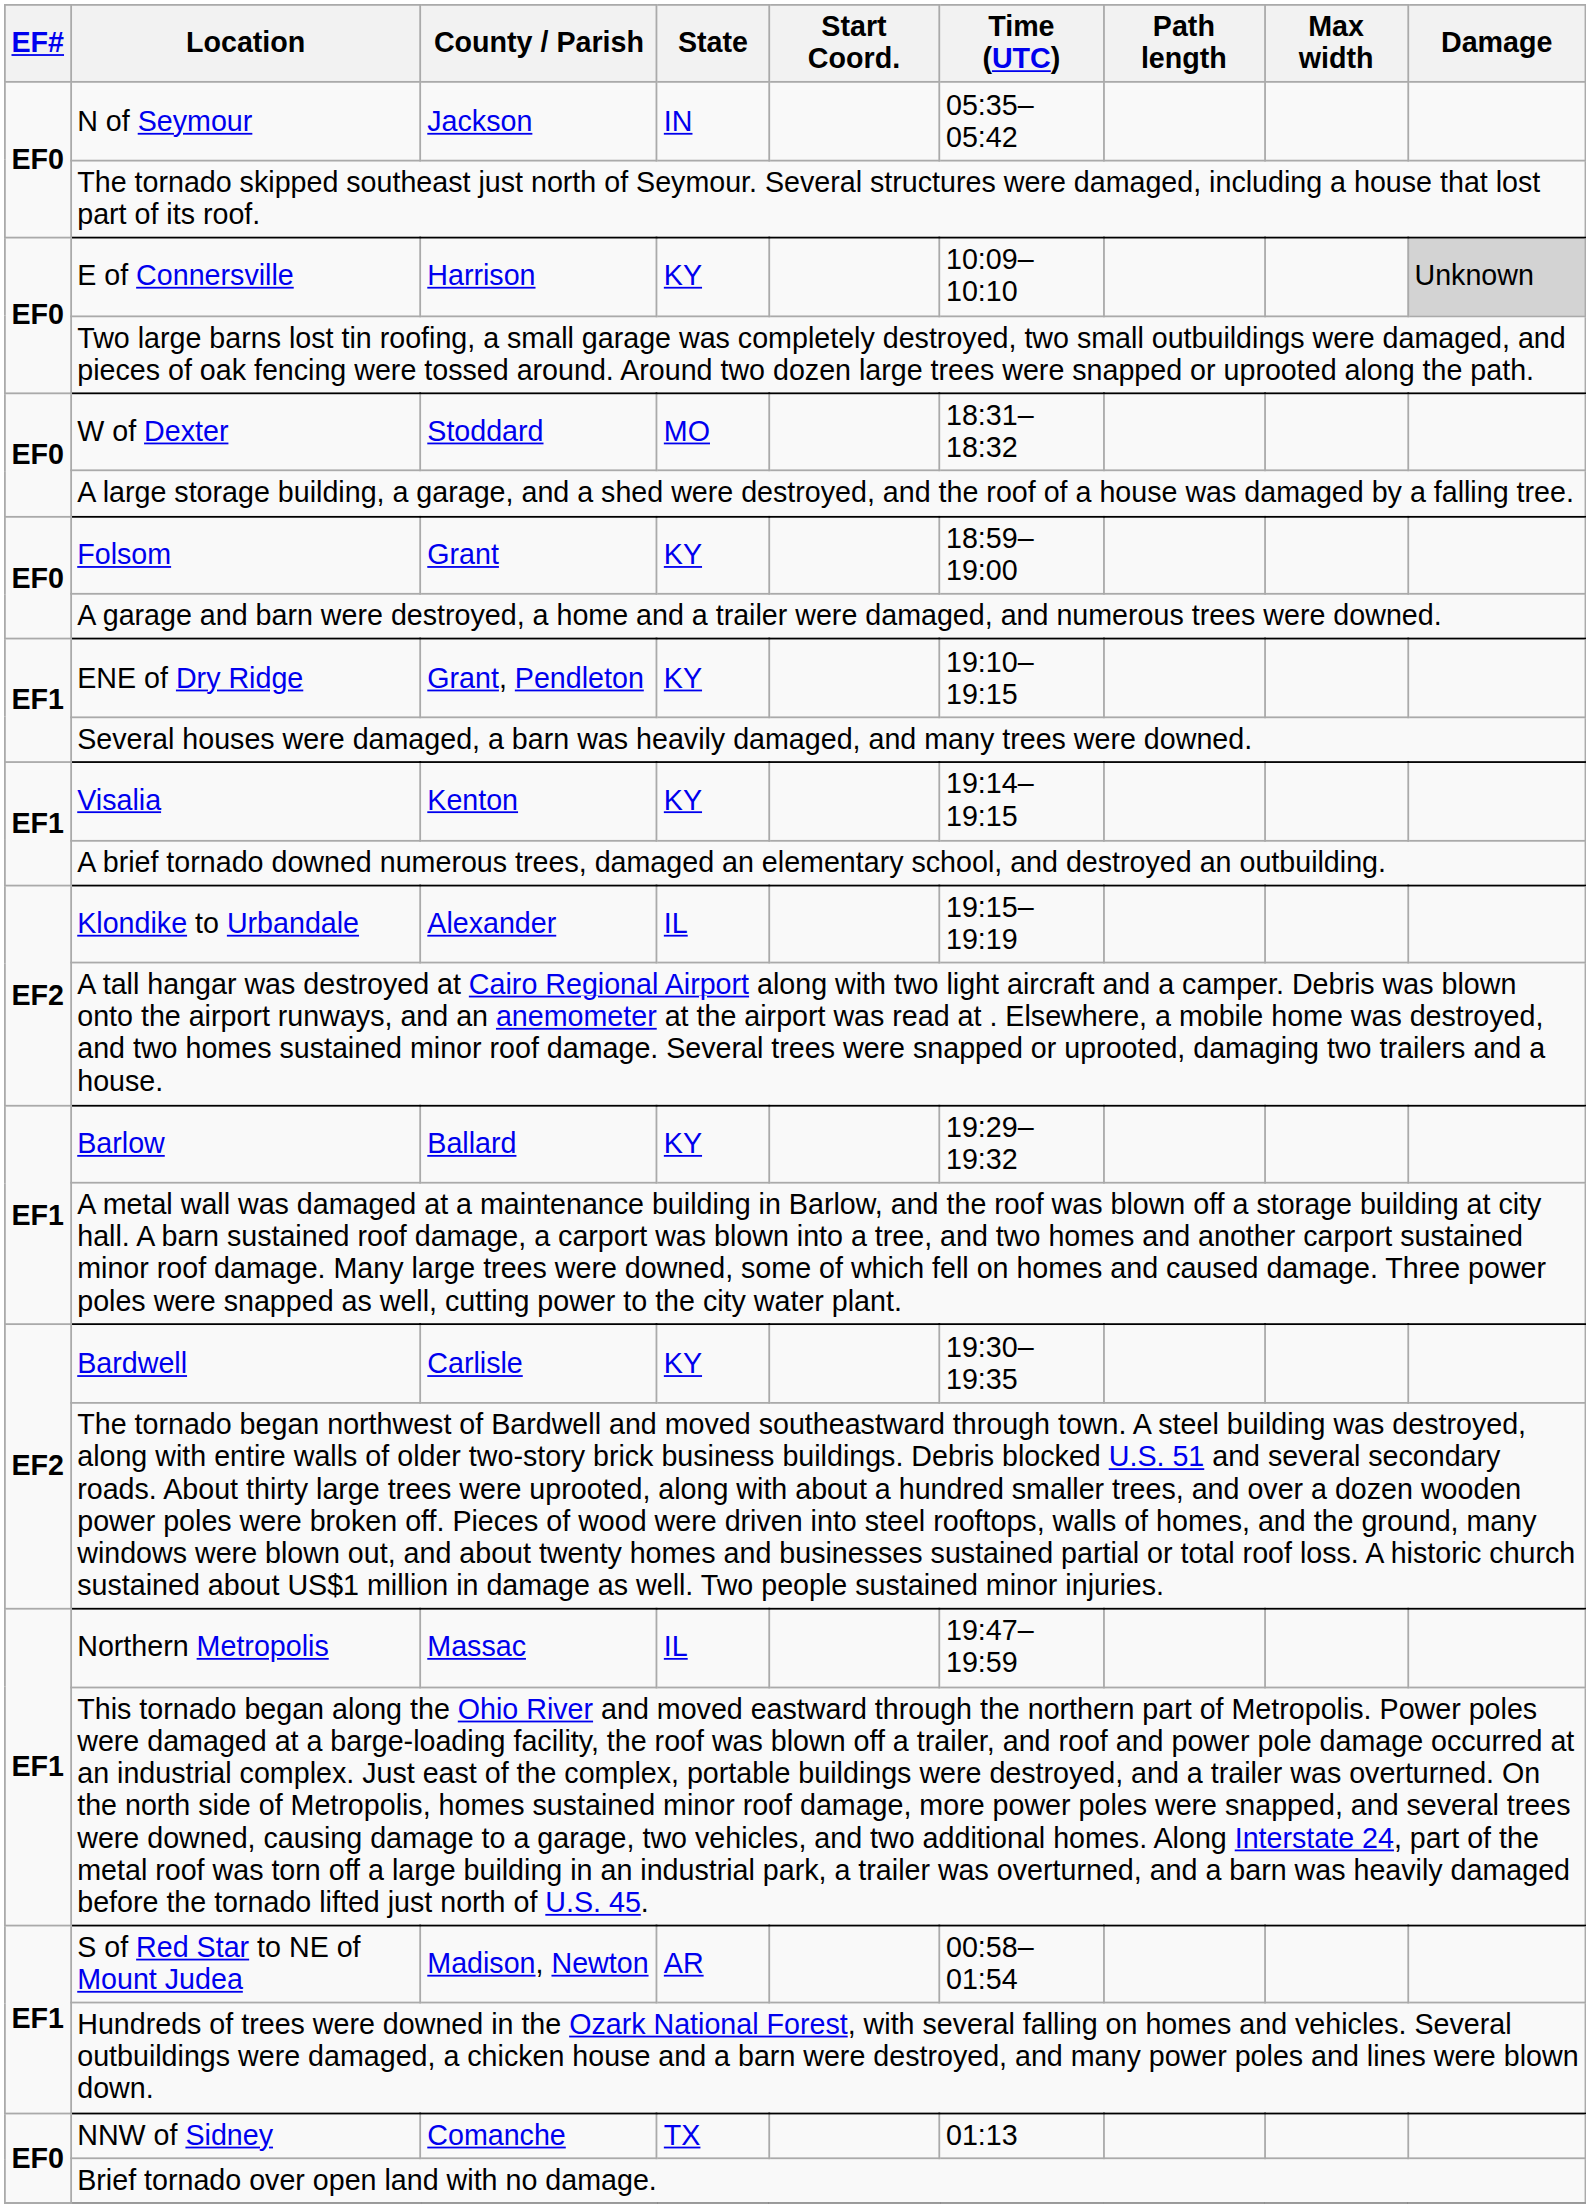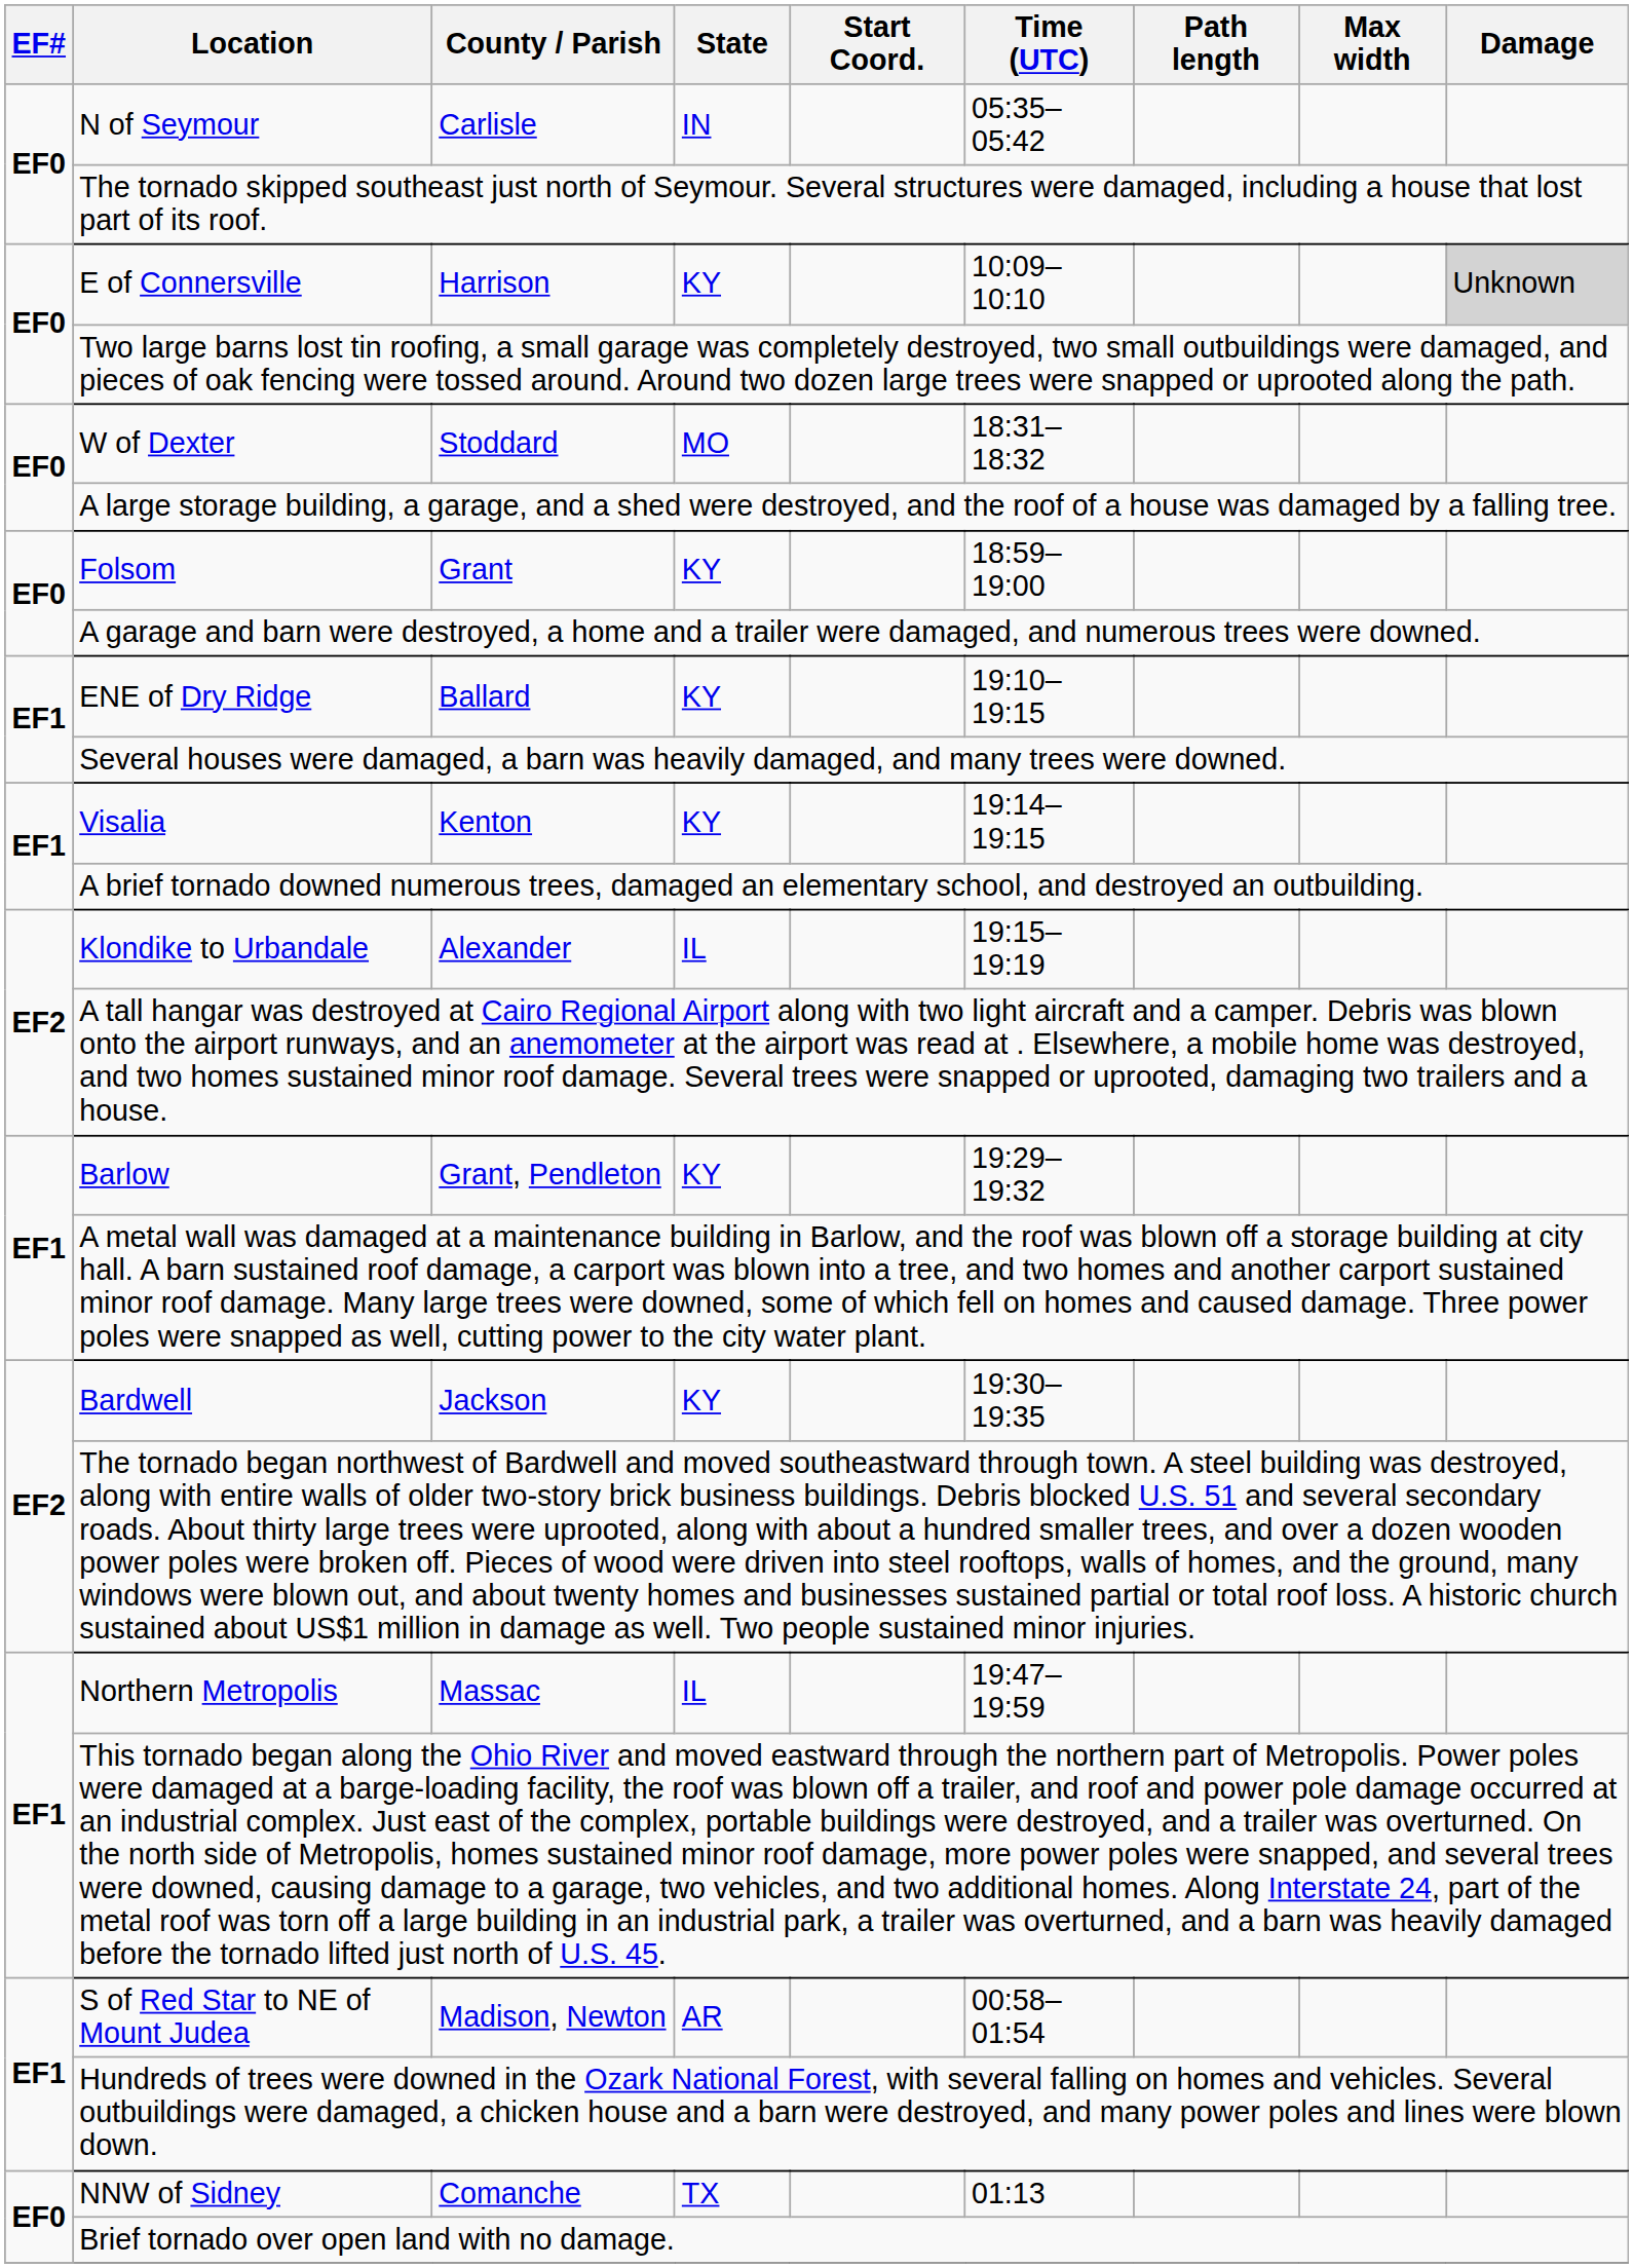N of Seymour | County / Parish: Jackson -> Carlisle
ENE of Dry Ridge | County / Parish: Grant, Pendleton -> Ballard
Barlow | County / Parish: Ballard -> Grant, Pendleton
Bardwell | County / Parish: Carlisle -> Jackson
